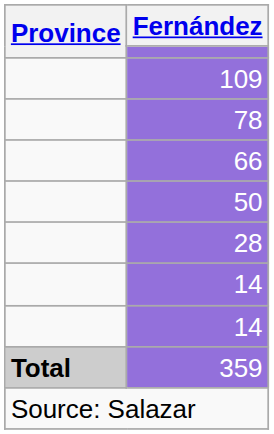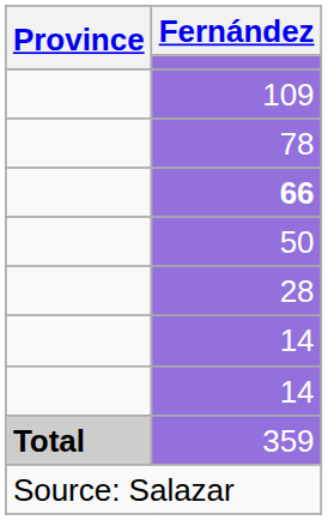66 | Fernández: normal -> bold
